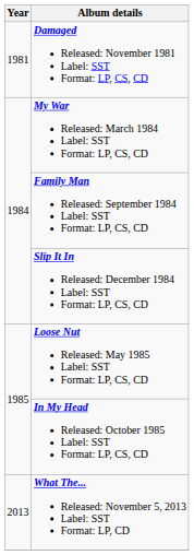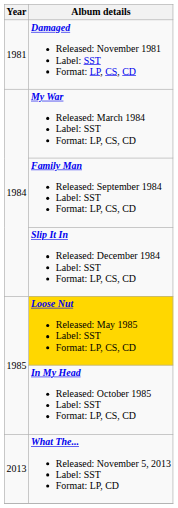Loose Nut Released: May 1985 Label: SST Format: LP, CS, CD | Album details: no background -> gold background
